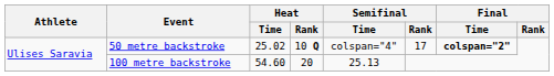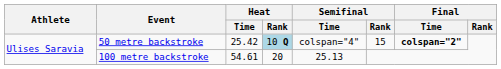50 metre backstroke | Heat / Time: 25.02 -> 25.42
50 metre backstroke | Heat / Rank: no background -> lightblue background
50 metre backstroke | Semifinal / Rank: 17 -> 15
100 metre backstroke | Heat / Time: 54.60 -> 54.61
